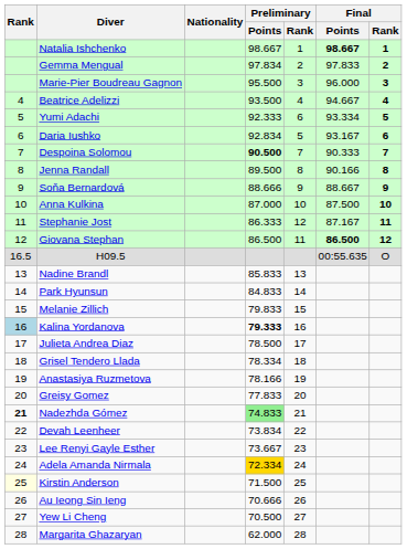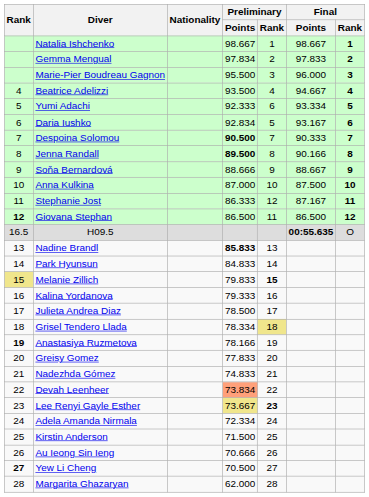Natalia Ishchenko | Final / Points: bold -> normal
Jenna Randall | Preliminary / Points: normal -> bold
Giovana Stephan | Rank: normal -> bold
Giovana Stephan | Final / Points: bold -> normal
H09.5 | Final / Points: normal -> bold
Nadine Brandl | Preliminary / Points: normal -> bold
Melanie Zillich | Rank: no background -> khaki background
Melanie Zillich | Preliminary / Rank: normal -> bold
Kalina Yordanova | Rank: lightblue background -> no background
Kalina Yordanova | Preliminary / Points: bold -> normal
Grisel Tendero Llada | Preliminary / Rank: no background -> khaki background
Anastasiya Ruzmetova | Rank: normal -> bold
Nadezhda Gómez | Rank: bold -> normal
Nadezhda Gómez | Preliminary / Points: lightgreen background -> no background
Devah Leenheer | Preliminary / Points: no background -> lightsalmon background
Lee Renyi Gayle Esther | Preliminary / Points: no background -> khaki background
Lee Renyi Gayle Esther | Preliminary / Rank: normal -> bold
Adela Amanda Nirmala | Preliminary / Points: gold background -> no background
Kirstin Anderson | Rank: lightyellow background -> no background
Yew Li Cheng | Rank: normal -> bold
